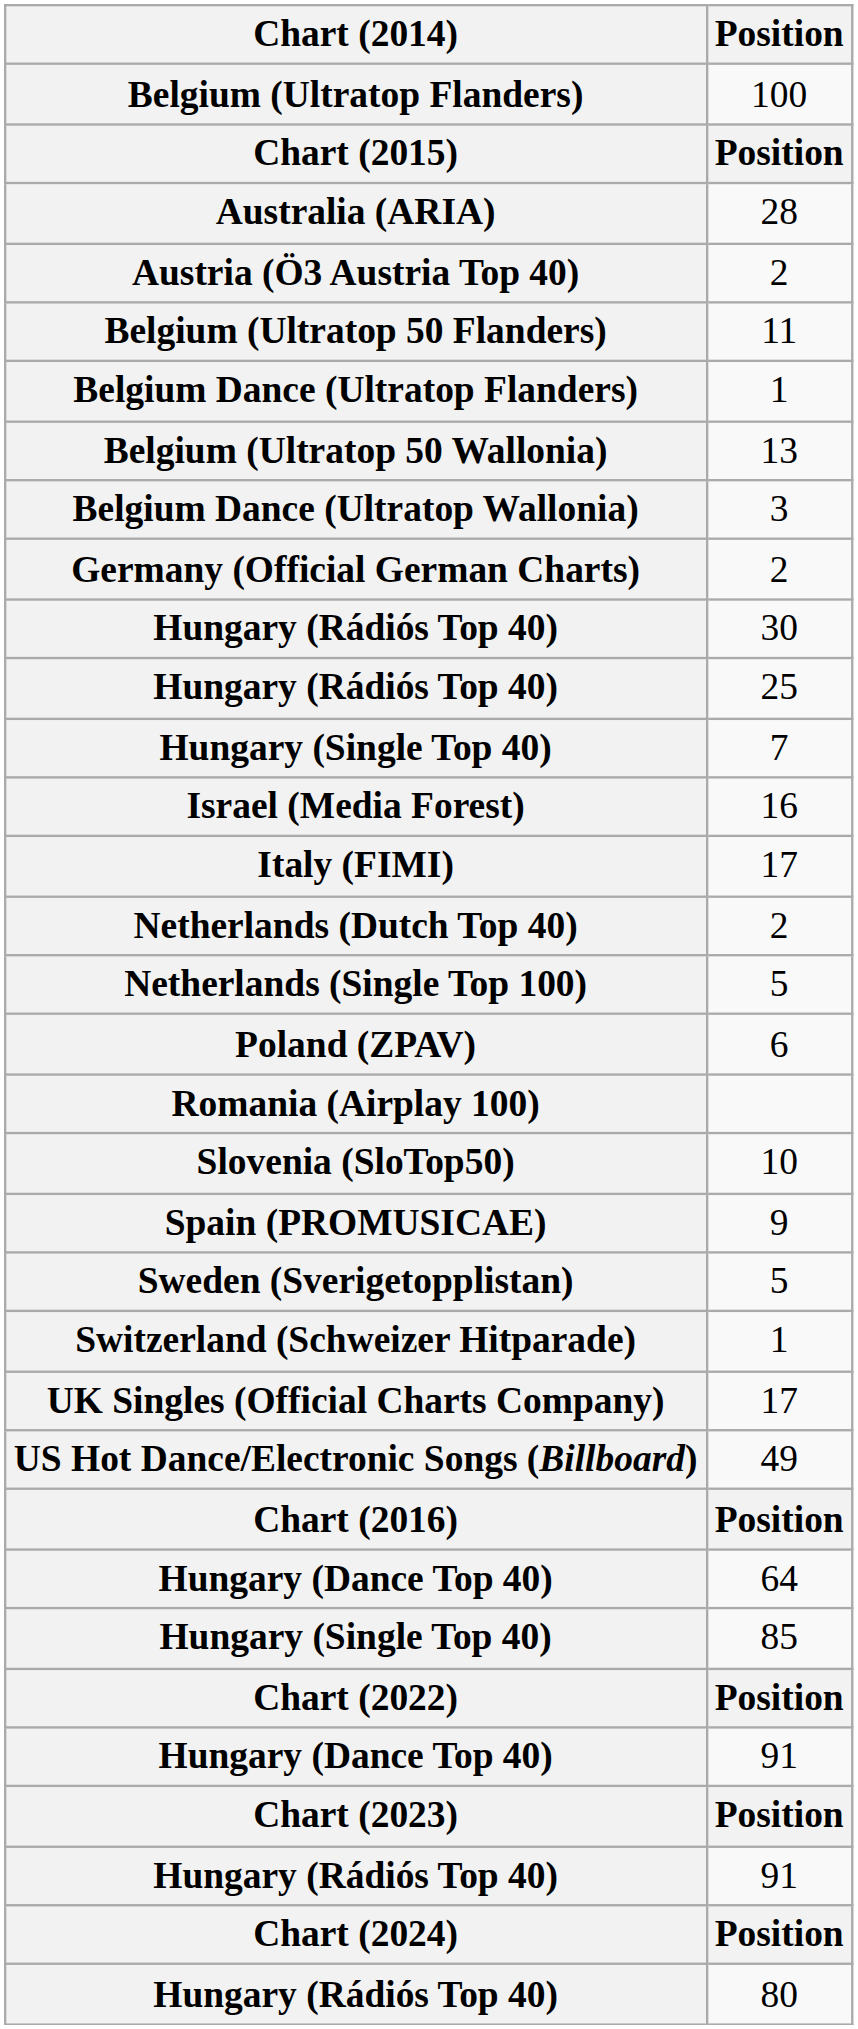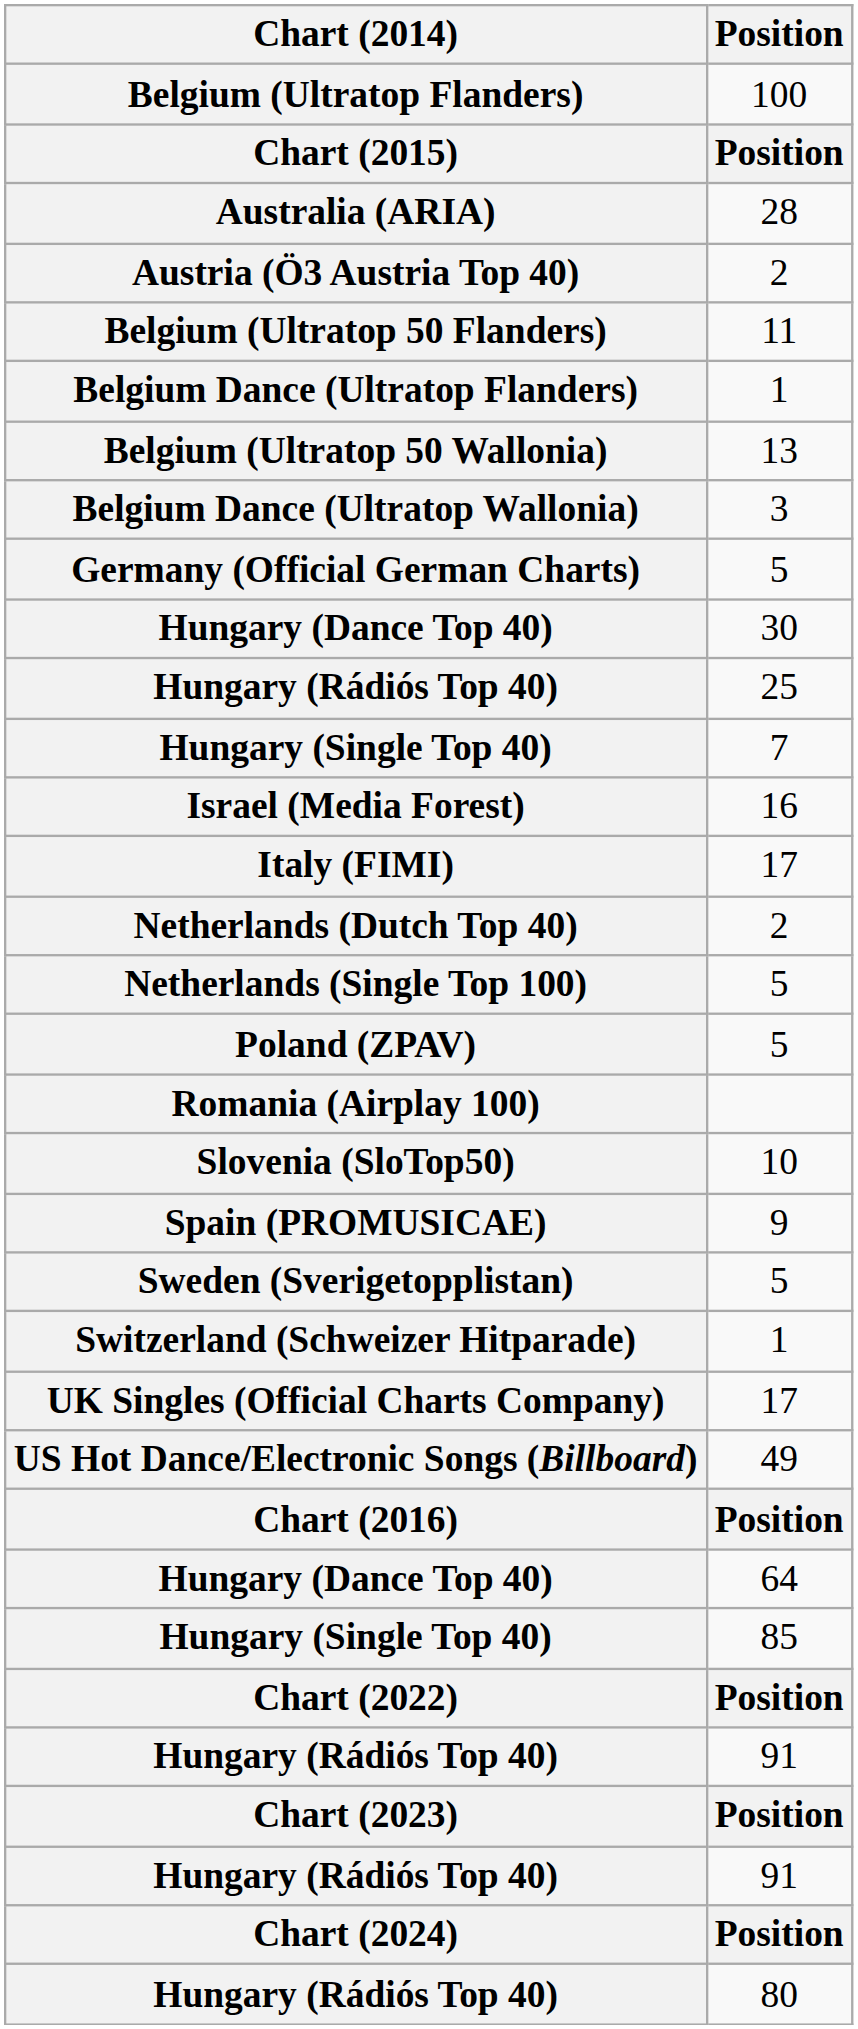row 10 | Position: 2 -> 5
row 11 | Chart (2014): Hungary (Rádiós Top 40) -> Hungary (Dance Top 40)
row 18 | Position: 6 -> 5
row 30 | Chart (2014): Hungary (Dance Top 40) -> Hungary (Rádiós Top 40)
